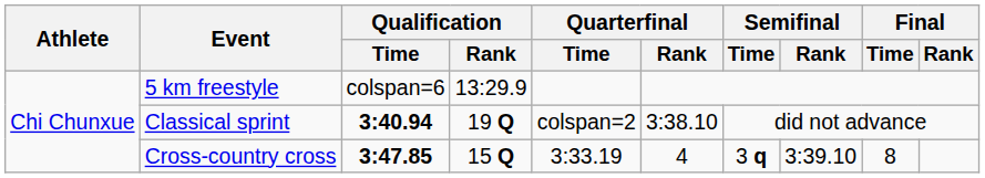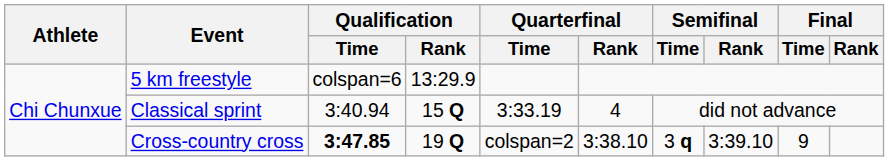Classical sprint | Qualification / Time: bold -> normal
Classical sprint | Qualification / Rank: 19 Q -> 15 Q
Classical sprint | Quarterfinal / Time: colspan=2 -> 3:33.19
Classical sprint | Quarterfinal / Rank: 3:38.10 -> 4
Cross-country cross | Qualification / Rank: 15 Q -> 19 Q
Cross-country cross | Quarterfinal / Time: 3:33.19 -> colspan=2
Cross-country cross | Quarterfinal / Rank: 4 -> 3:38.10
Cross-country cross | Final / Time: 8 -> 9
